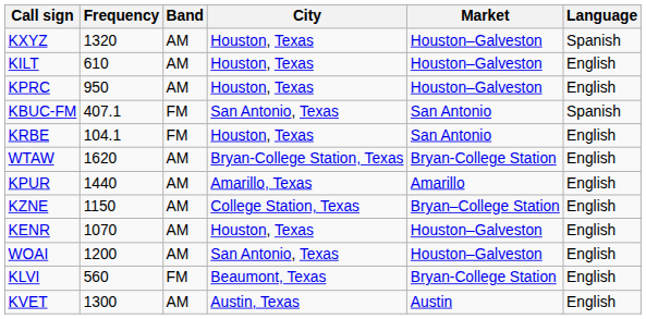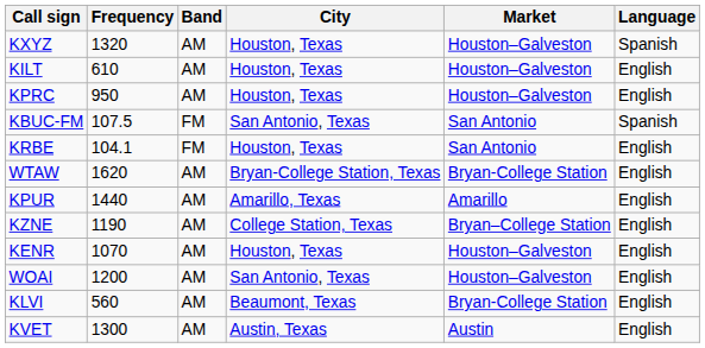KBUC-FM | Frequency: 407.1 -> 107.5
KZNE | Frequency: 1150 -> 1190
KLVI | Band: FM -> AM
